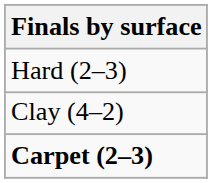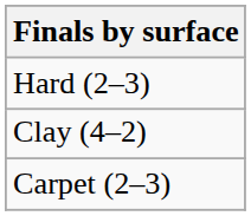row 4 | column 1: bold -> normal
